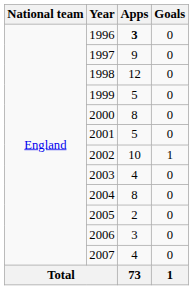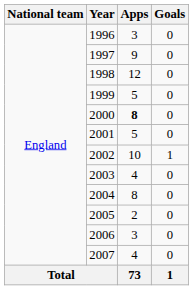1996 | Apps: bold -> normal
2000 | Apps: normal -> bold
